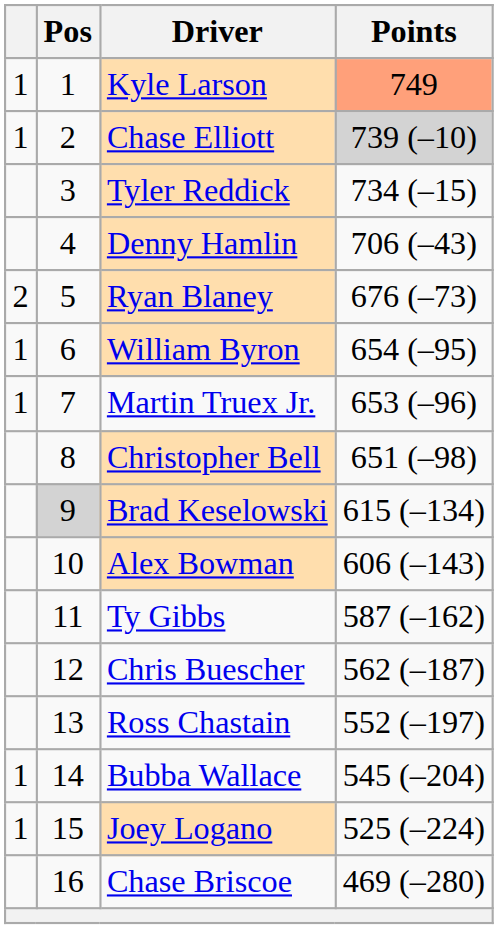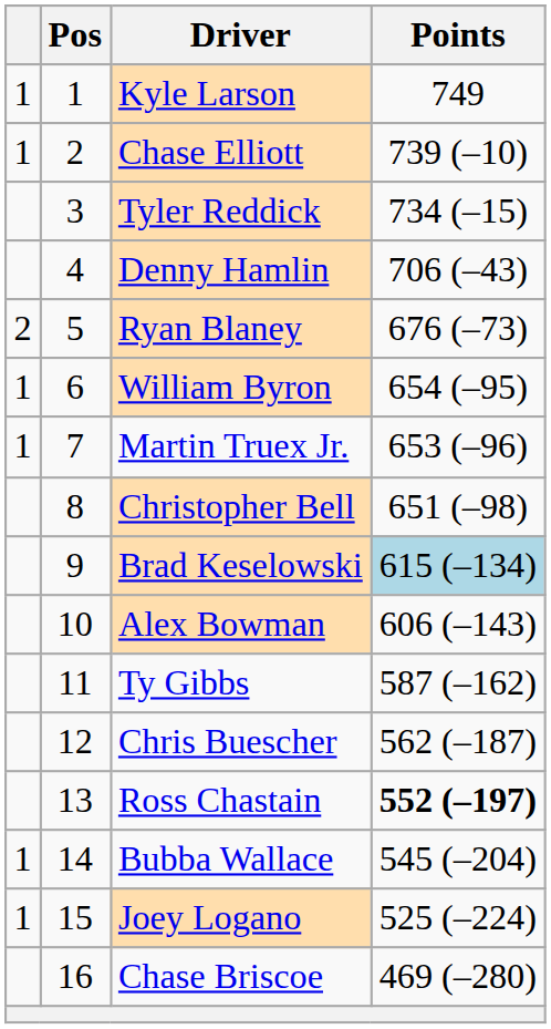Kyle Larson | Points: lightsalmon background -> no background
Chase Elliott | Points: lightgrey background -> no background
Brad Keselowski | Pos: lightgrey background -> no background
Brad Keselowski | Points: no background -> lightblue background
Ross Chastain | Points: normal -> bold
